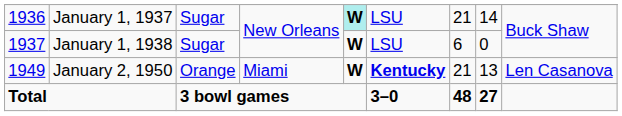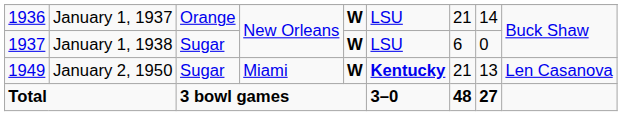January 1, 1937 | column 3: Sugar -> Orange
January 1, 1937 | column 5: paleturquoise background -> no background
January 2, 1950 | column 3: Orange -> Sugar
